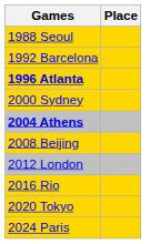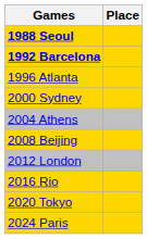1988 Seoul | Games: normal -> bold
1992 Barcelona | Games: normal -> bold
1996 Atlanta | Games: bold -> normal
2004 Athens | Games: bold -> normal
